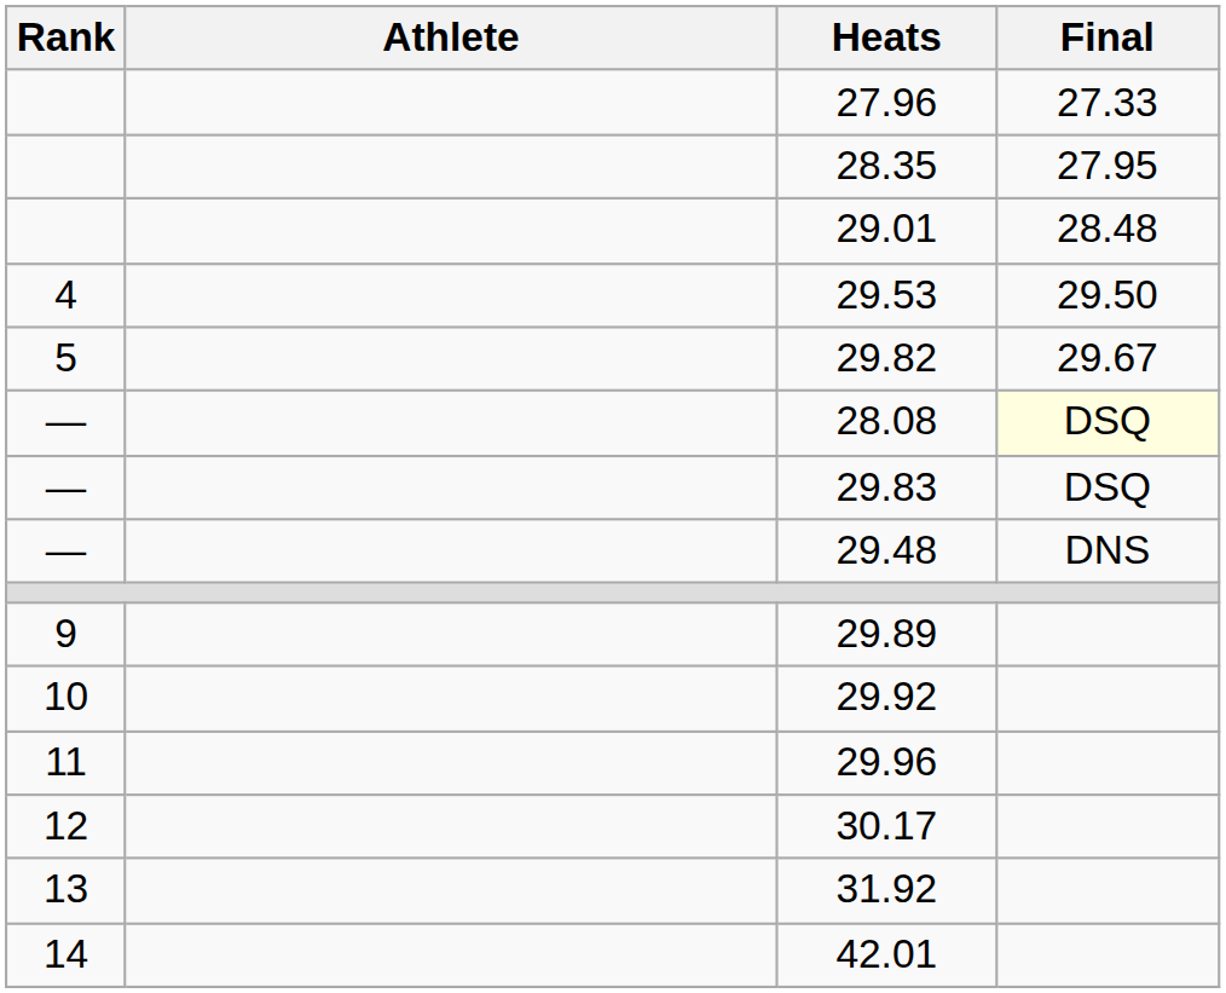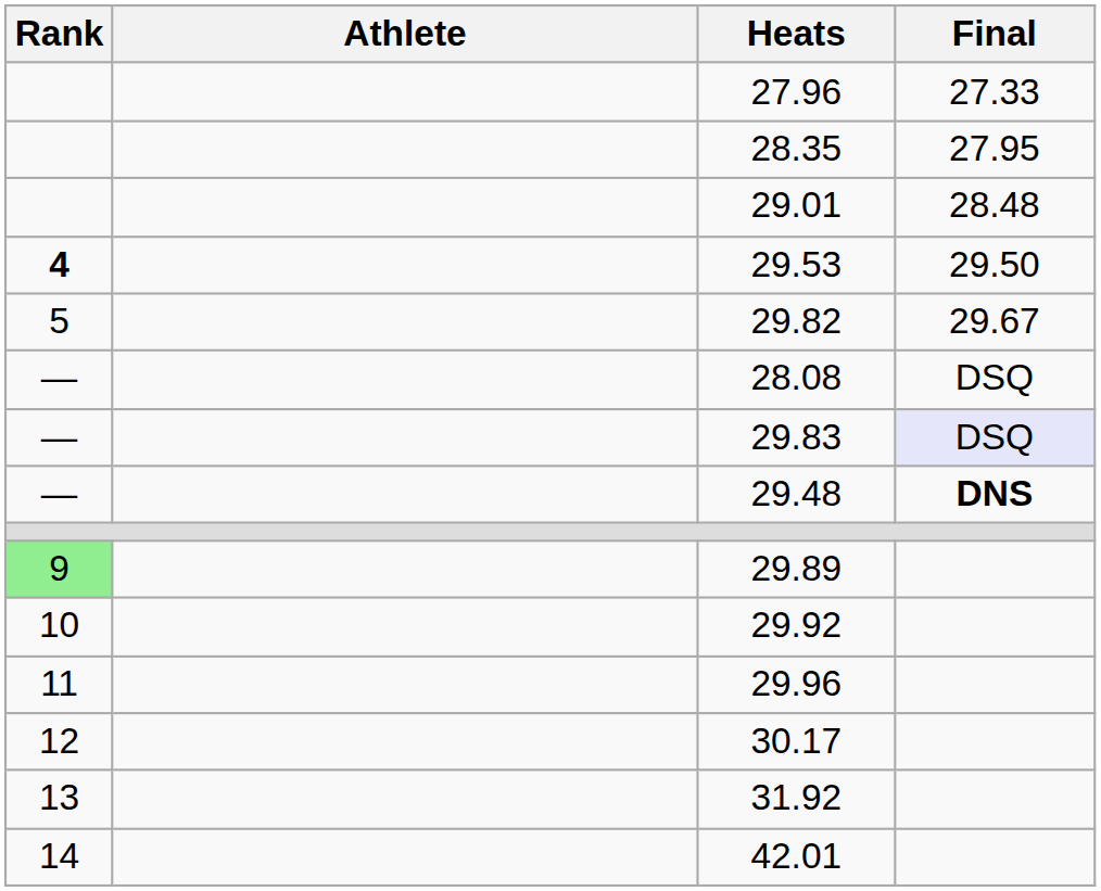29.53 | Rank: normal -> bold
28.08 | Final: lightyellow background -> no background
29.83 | Final: no background -> lavender background
29.48 | Final: normal -> bold
29.89 | Rank: no background -> lightgreen background
